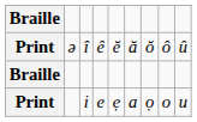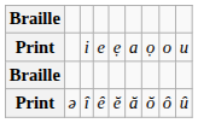rows swapped: i <-> î
